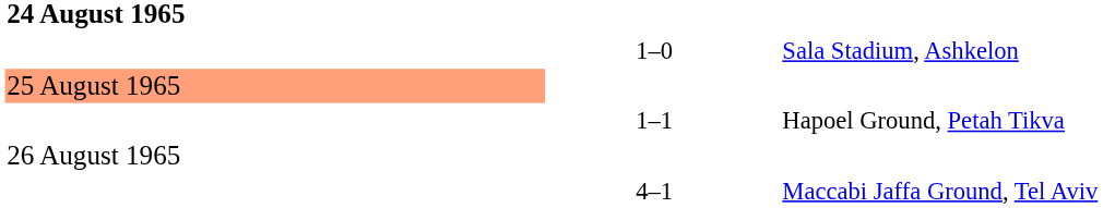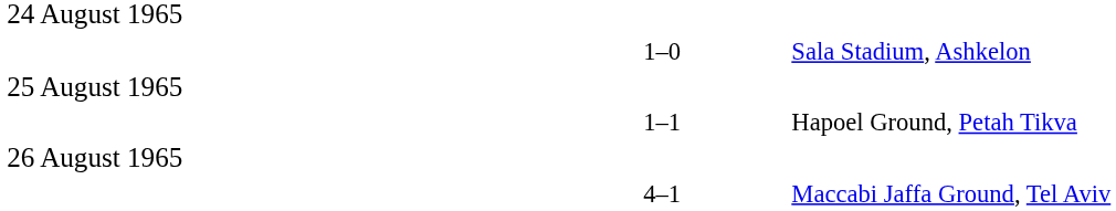24 August 1965 | column 1: bold -> normal
25 August 1965 | column 1: lightsalmon background -> no background
